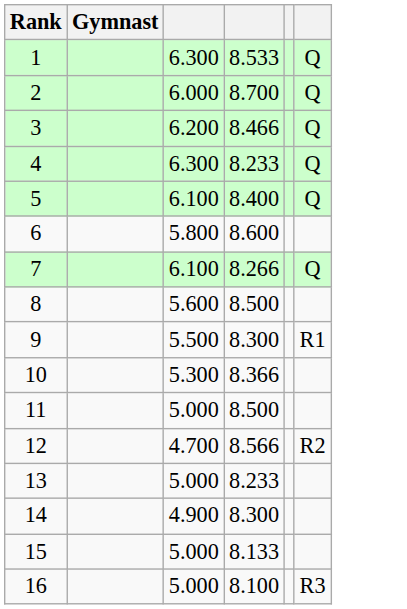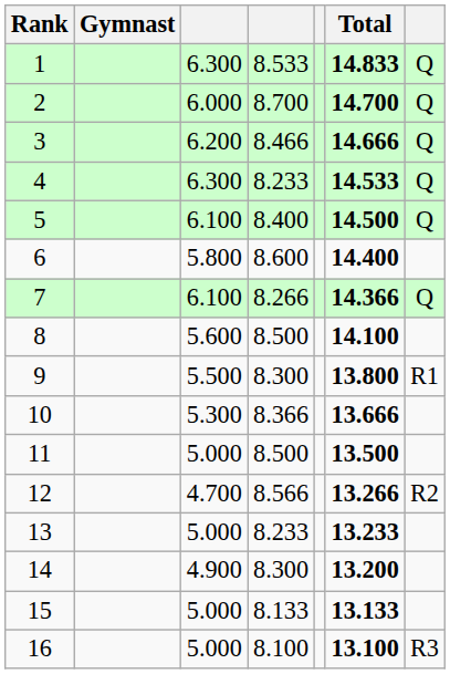+ column: Total | 14.833 | 14.700 | 14.666 | 14.533 | 14.500 | 14.400 | 14.366 | 14.100 | 13.800 | 13.666 | 13.500 | 13.266 | 13.233 | 13.200 | 13.133 | 13.100
